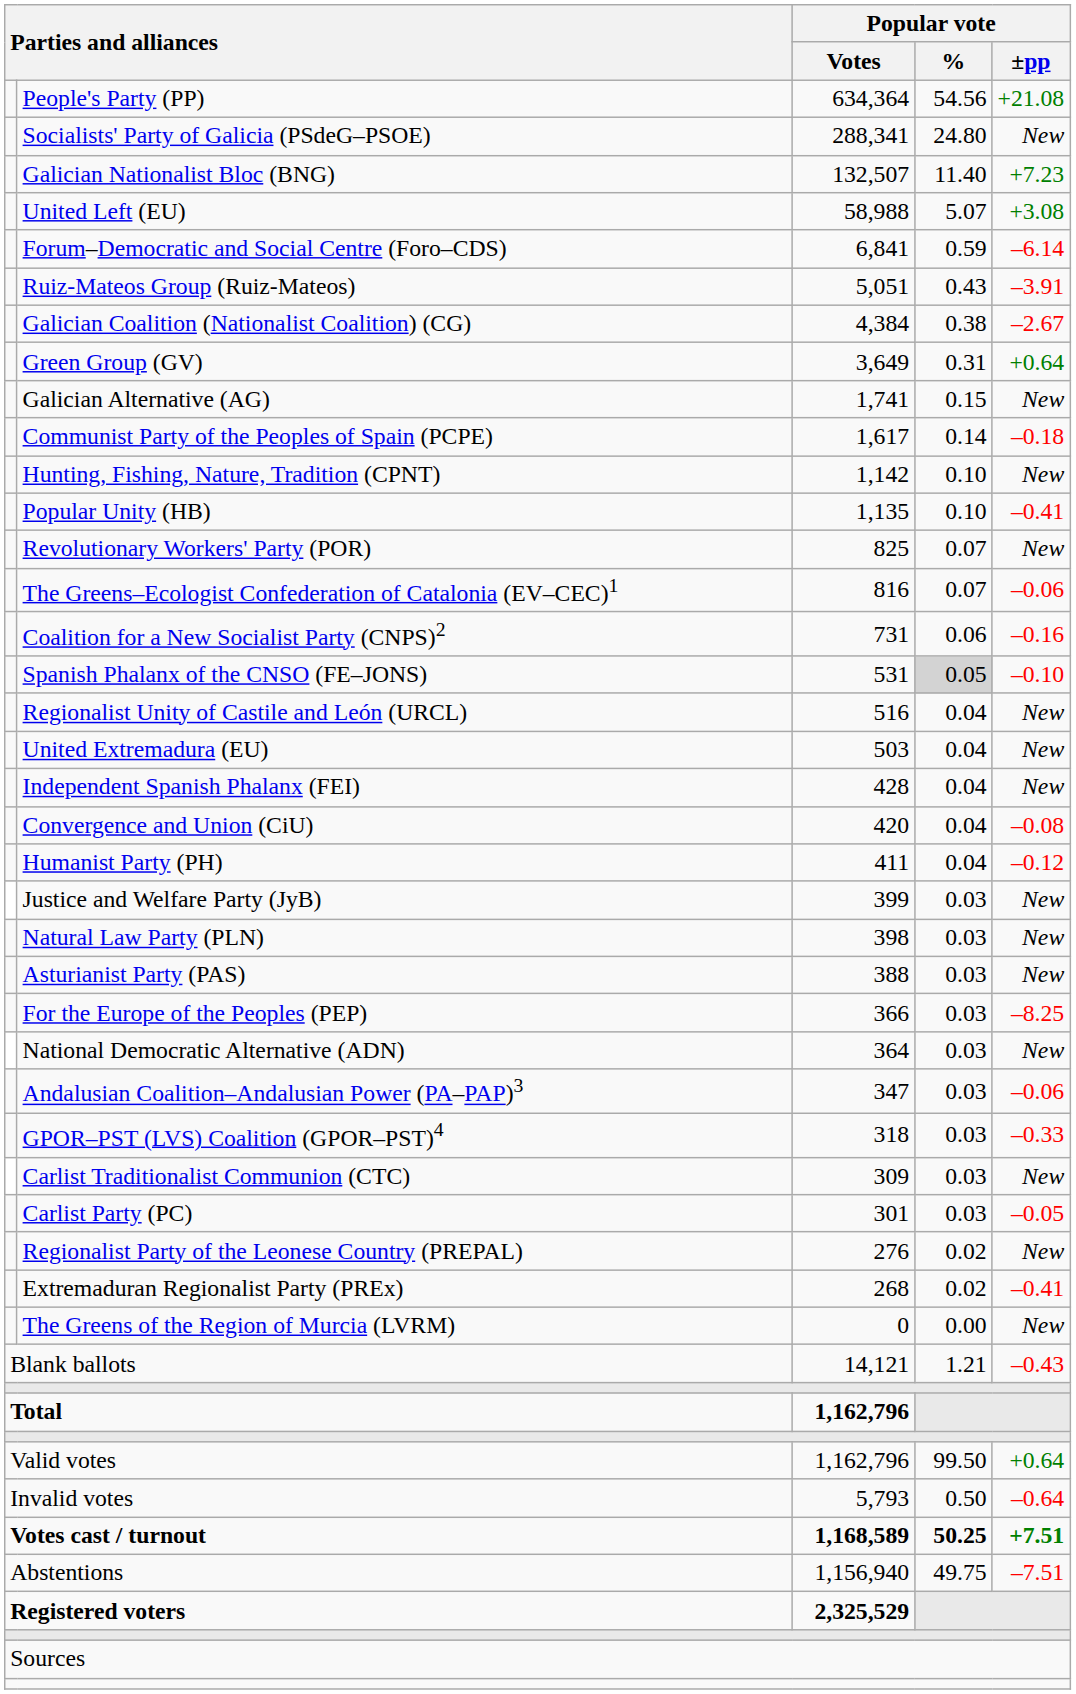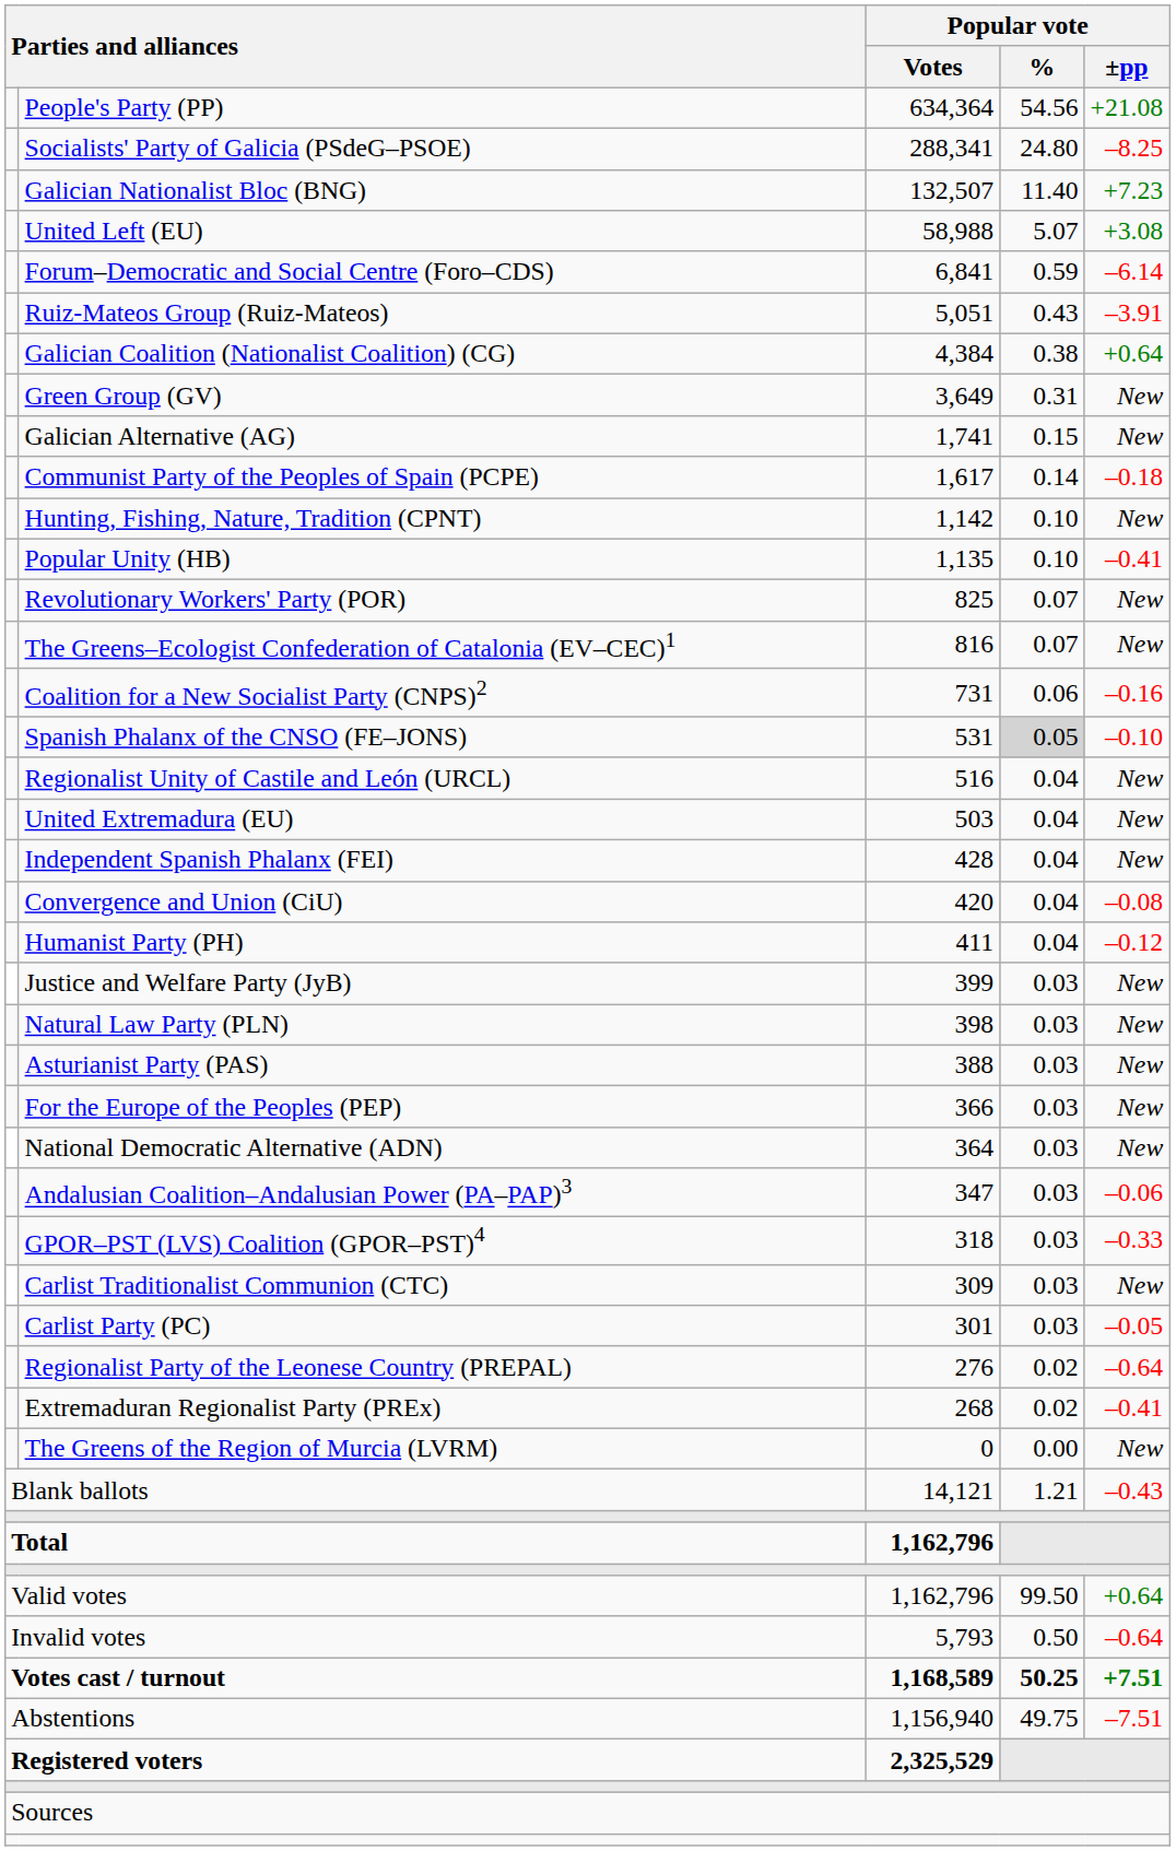Socialists' Party of Galicia (PSdeG–PSOE) | Popular vote / ±pp: New -> –8.25
Galician Coalition (Nationalist Coalition) (CG) | Popular vote / ±pp: –2.67 -> +0.64
Green Group (GV) | Popular vote / ±pp: +0.64 -> New
The Greens–Ecologist Confederation of Catalonia (EV–CEC)1 | Popular vote / ±pp: –0.06 -> New
For the Europe of the Peoples (PEP) | Popular vote / ±pp: –8.25 -> New
Regionalist Party of the Leonese Country (PREPAL) | Popular vote / ±pp: New -> –0.64
